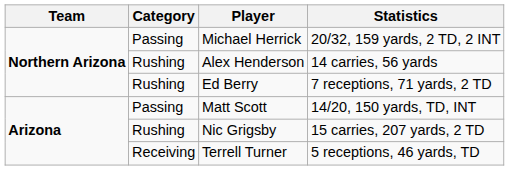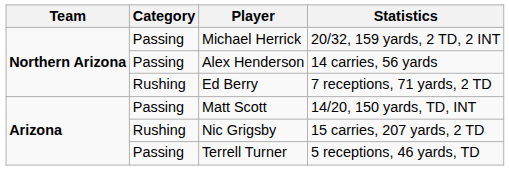Alex Henderson | Category: Rushing -> Passing
Terrell Turner | Category: Receiving -> Passing
